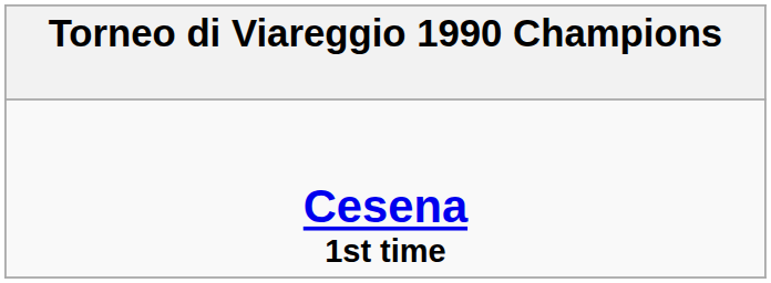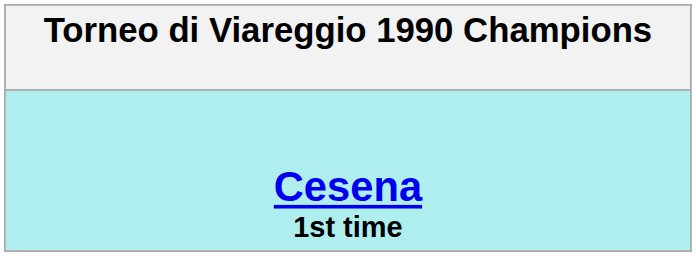row 2 | column 1: no background -> paleturquoise background
